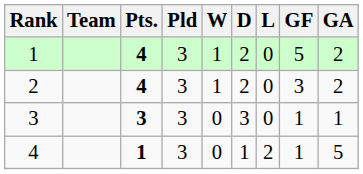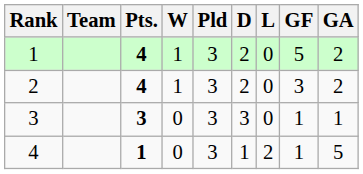columns swapped: Pld <-> W
